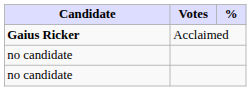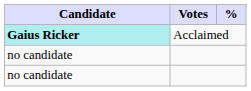Gaius Ricker | Candidate: no background -> paleturquoise background
